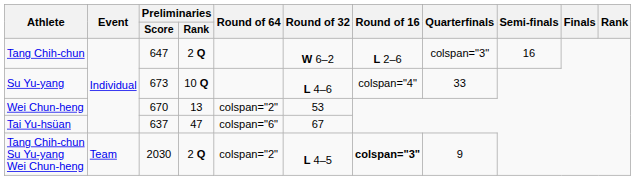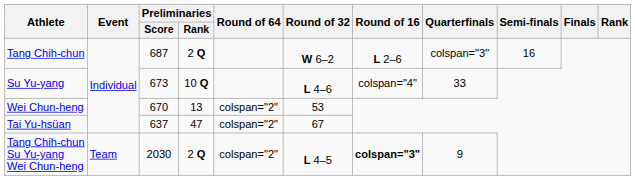Tang Chih-chun | Preliminaries / Score: 647 -> 687
Tai Yu-hsüan | Round of 64: colspan="6" -> colspan="2"
